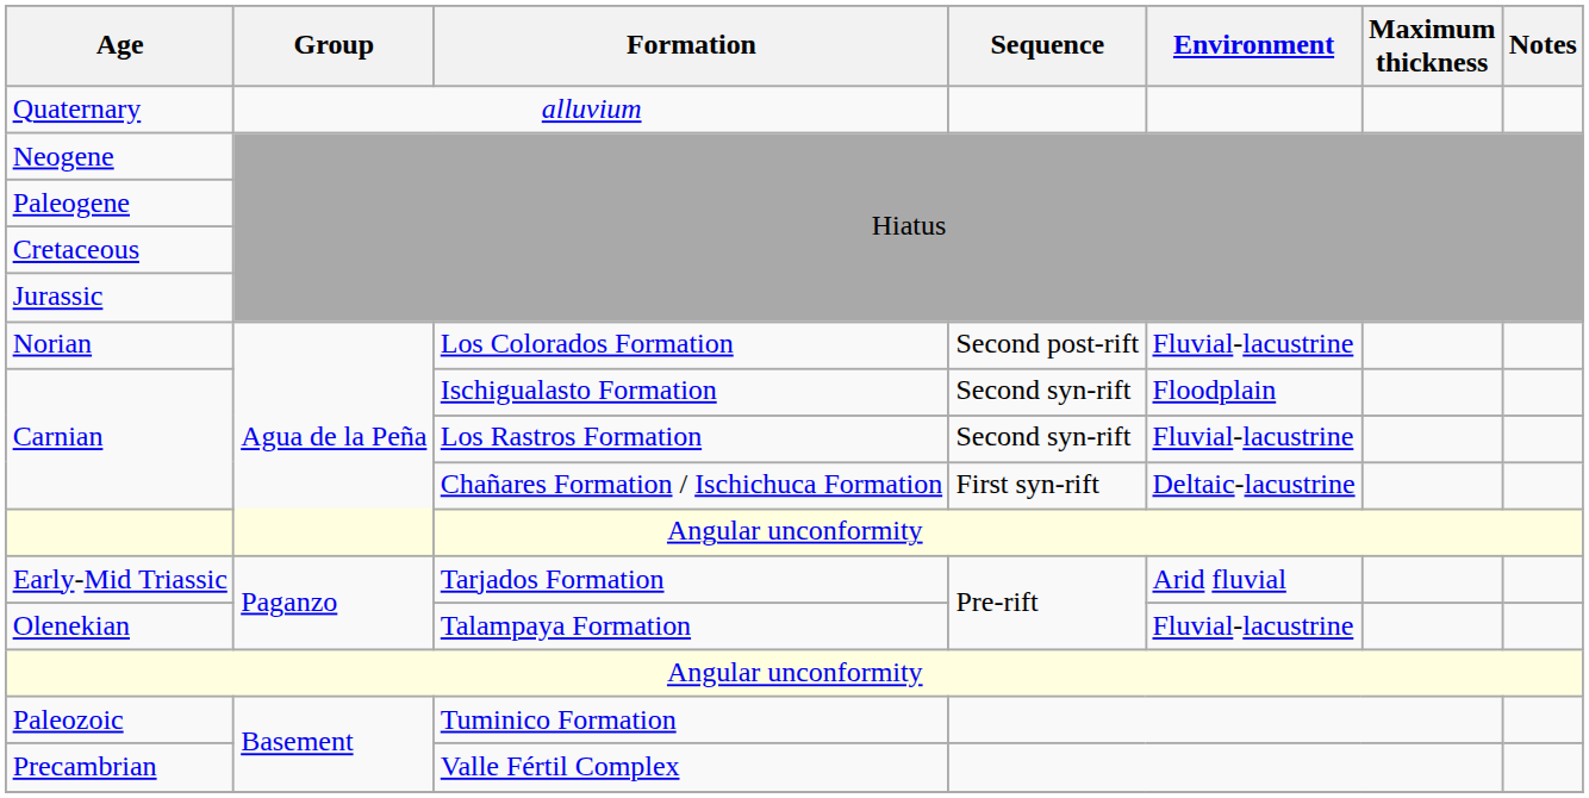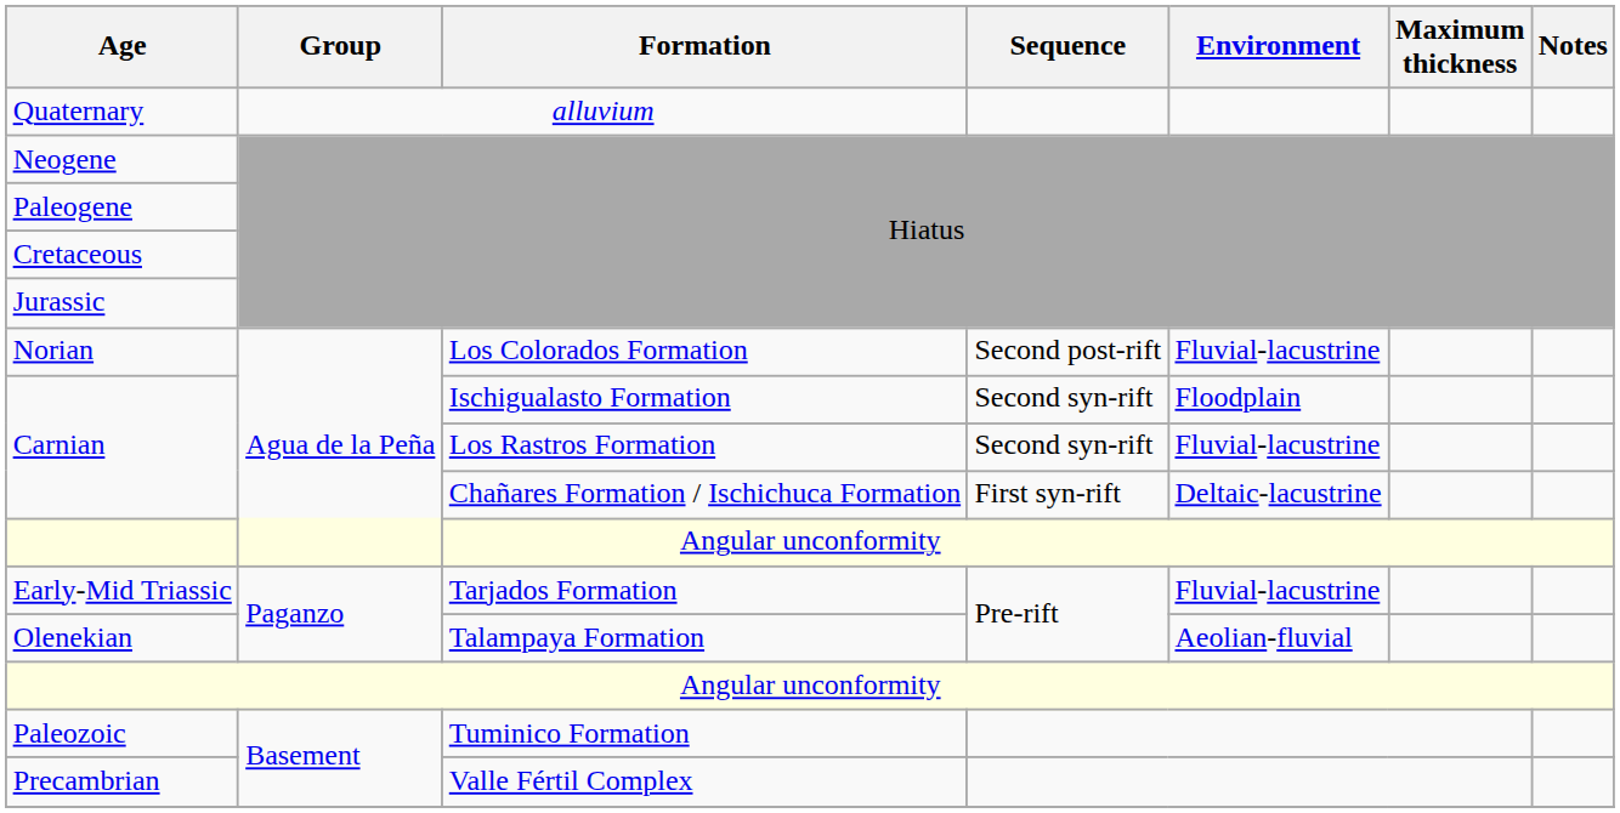Early-Mid Triassic | Environment: Arid fluvial -> Fluvial-lacustrine
Olenekian | Environment: Fluvial-lacustrine -> Aeolian-fluvial
